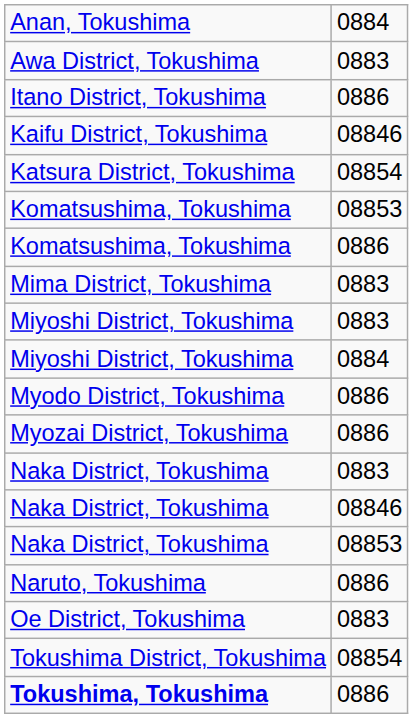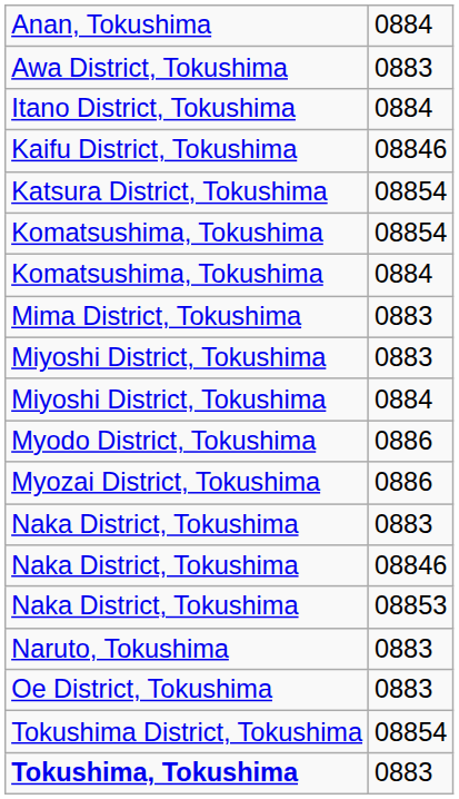row 3 | column 2: 0886 -> 0884
row 6 | column 2: 08853 -> 08854
row 7 | column 2: 0886 -> 0884
row 16 | column 2: 0886 -> 0883
row 19 | column 2: 0886 -> 0883
